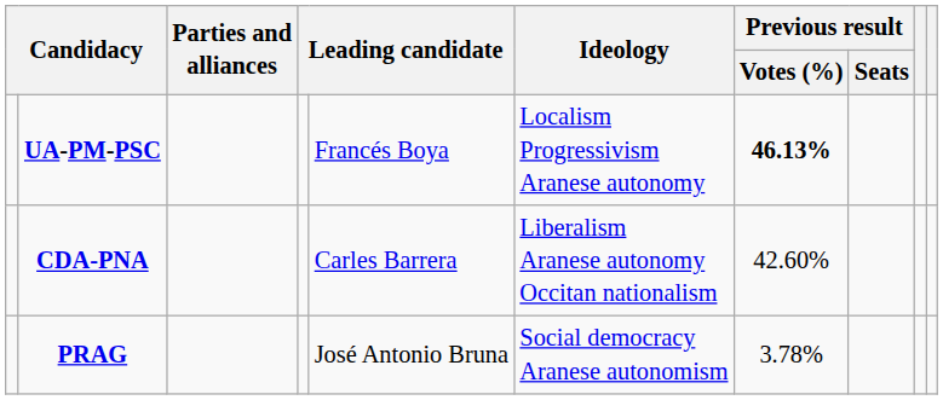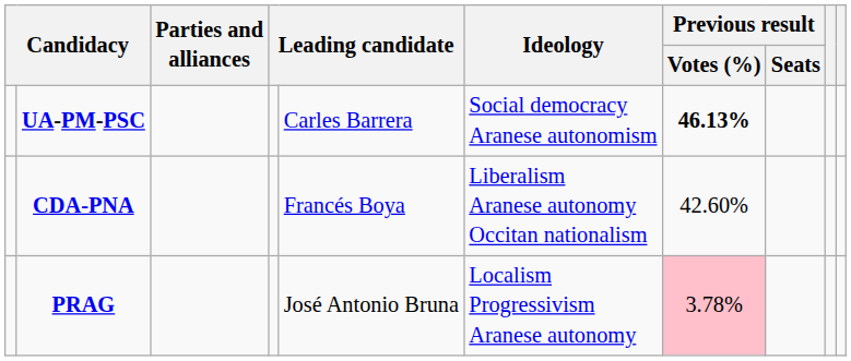UA-PM-PSC | column 5: Francés Boya -> Carles Barrera
UA-PM-PSC | Ideology: Localism Progressivism Aranese autonomy -> Social democracy Aranese autonomism
CDA-PNA | column 5: Carles Barrera -> Francés Boya
PRAG | Ideology: Social democracy Aranese autonomism -> Localism Progressivism Aranese autonomy
PRAG | Previous result / Votes (%): no background -> pink background
